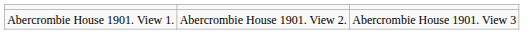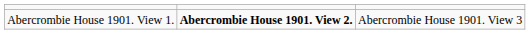Abercrombie House 1901. View 1. | column 2: normal -> bold
